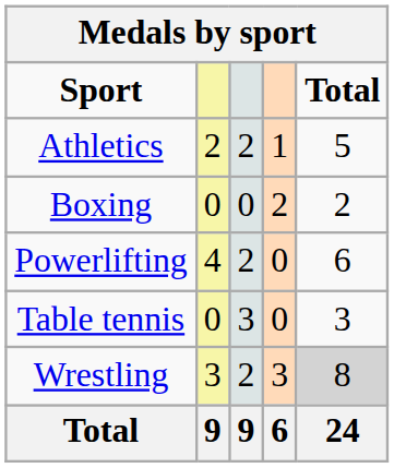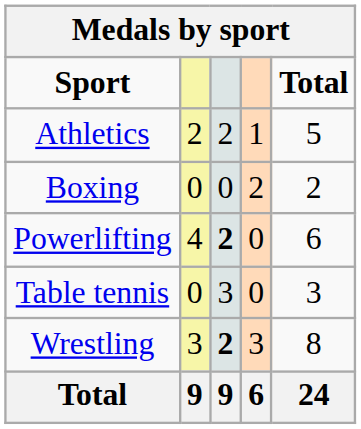Powerlifting | column 3: normal -> bold
Wrestling | column 3: normal -> bold
Wrestling | Total: lightgrey background -> no background
